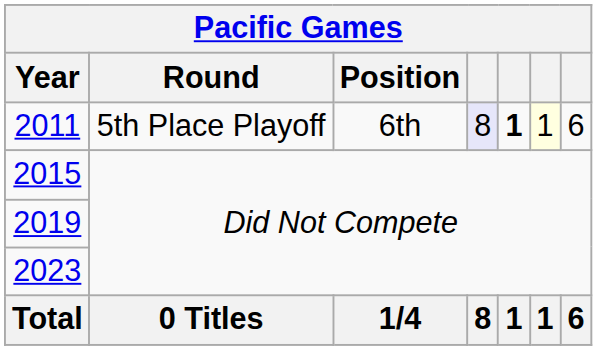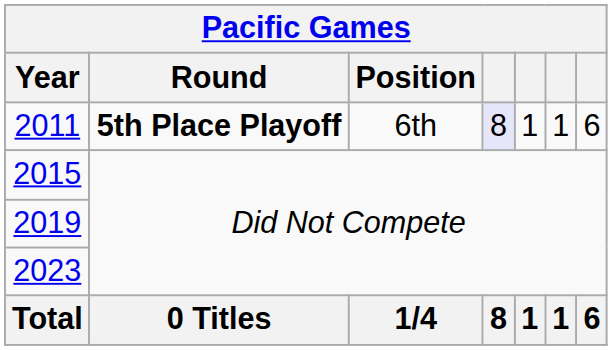2011 | Round: normal -> bold
2011 | column 5: bold -> normal
2011 | column 6: lightyellow background -> no background
